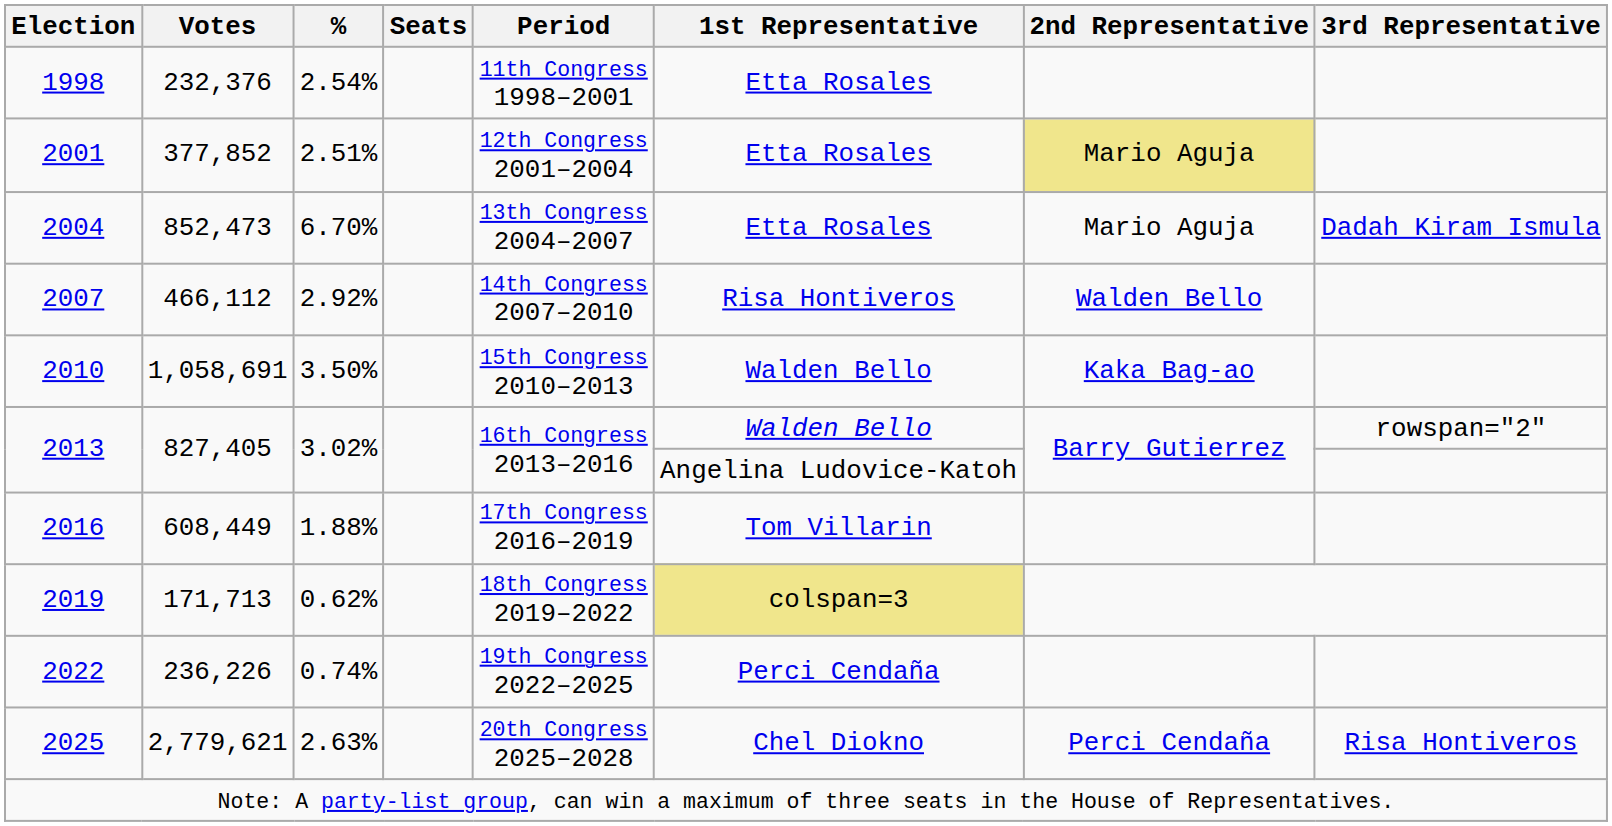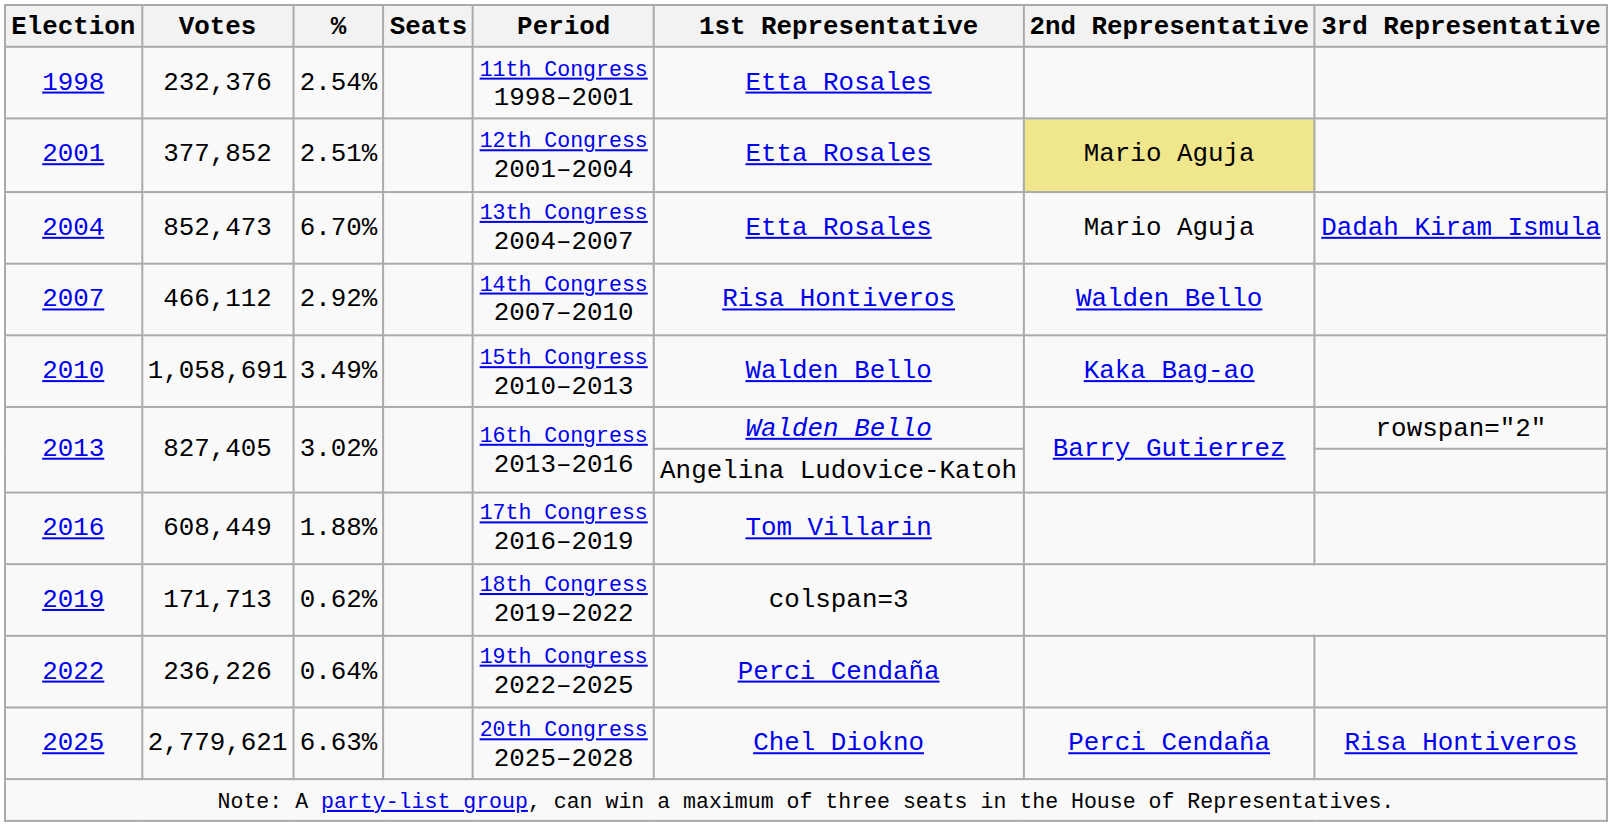2010 | %: 3.50% -> 3.49%
2019 | 1st Representative: khaki background -> no background
2022 | %: 0.74% -> 0.64%
2025 | %: 2.63% -> 6.63%
